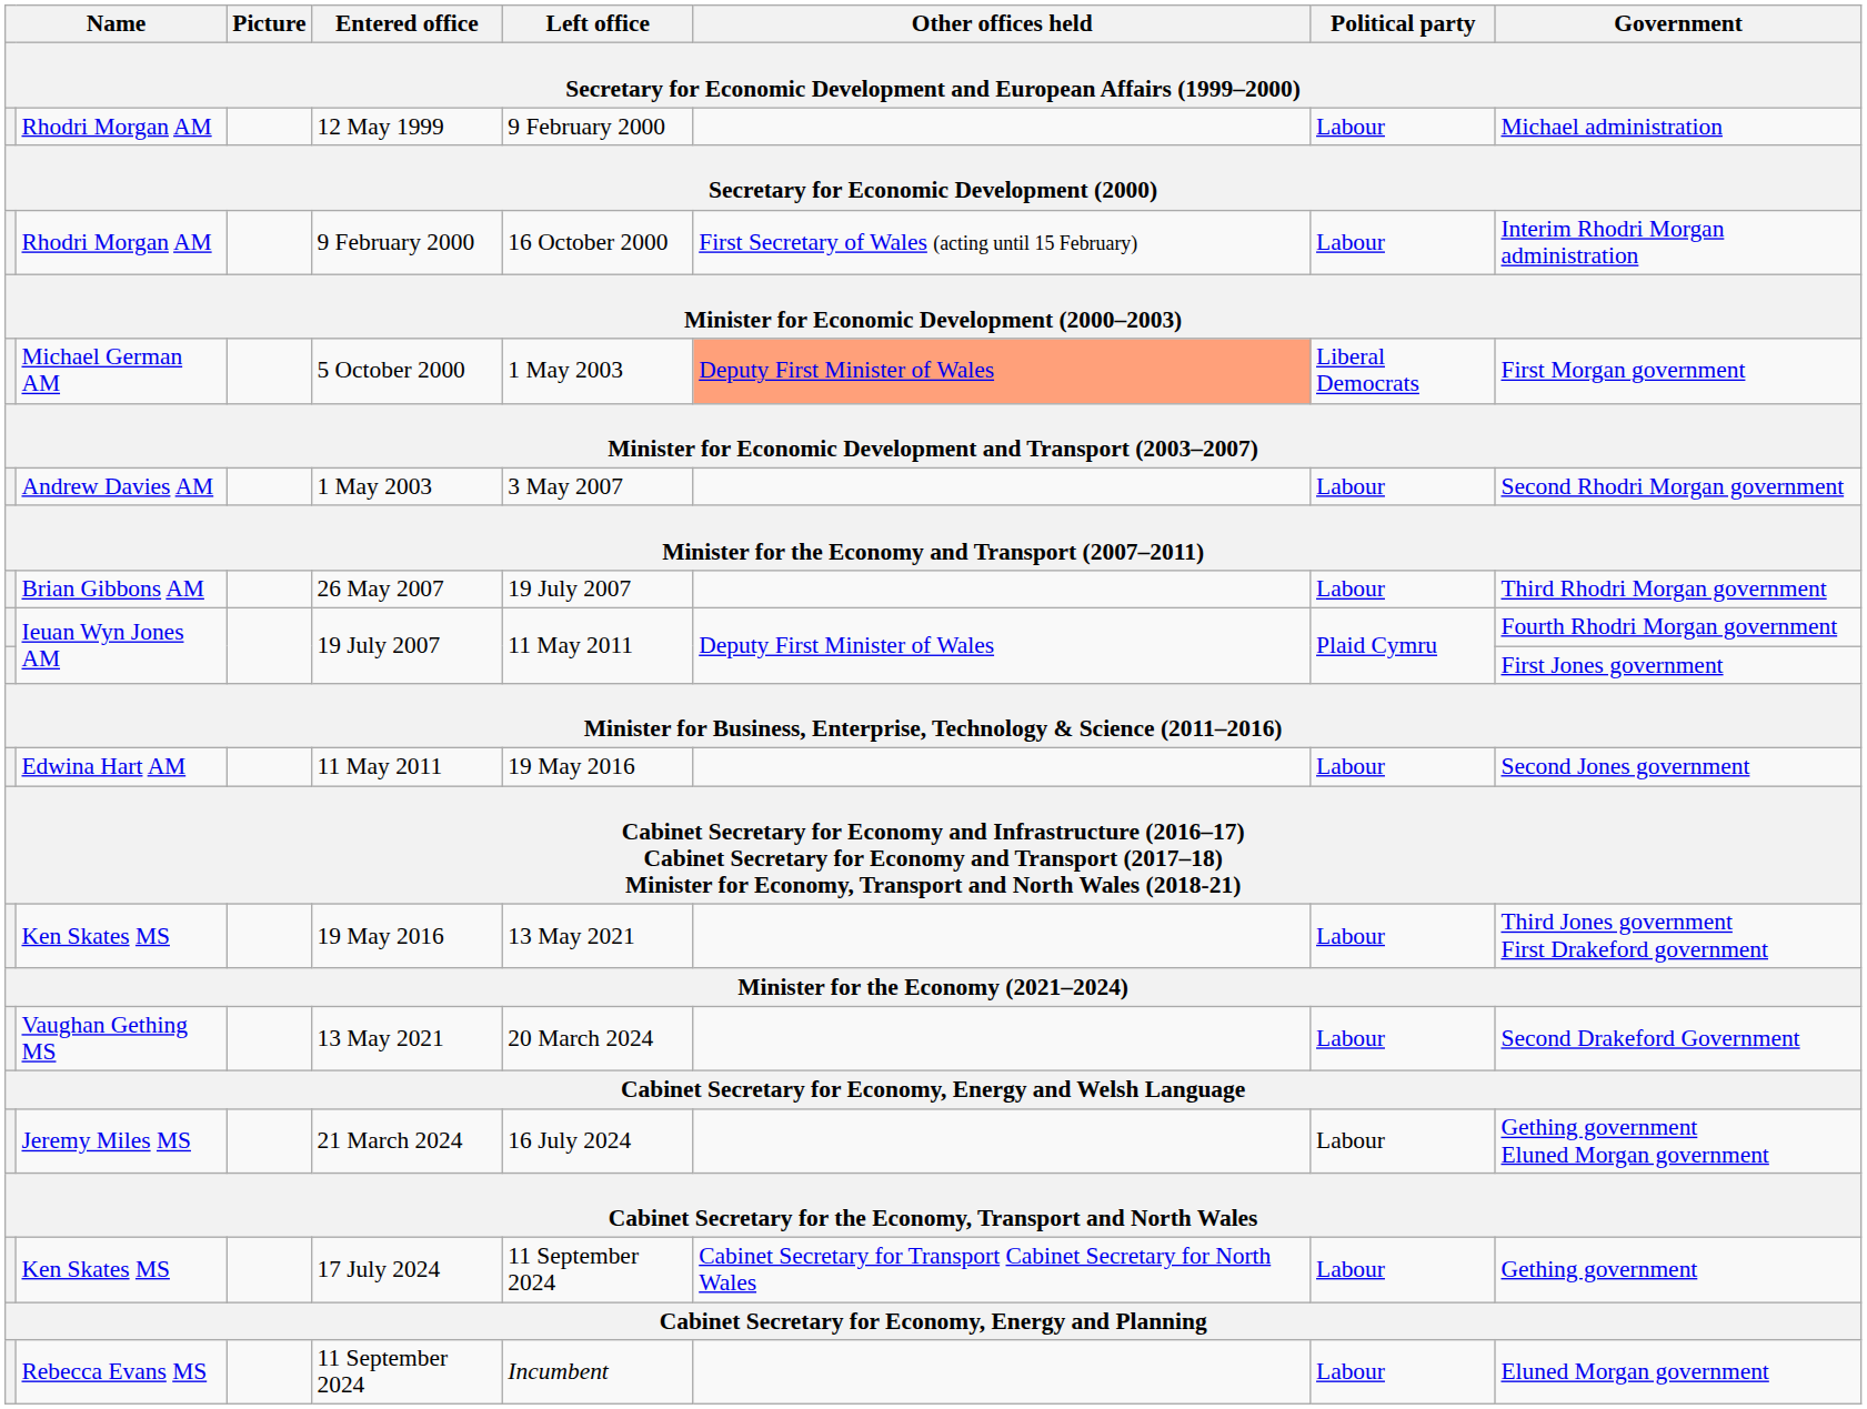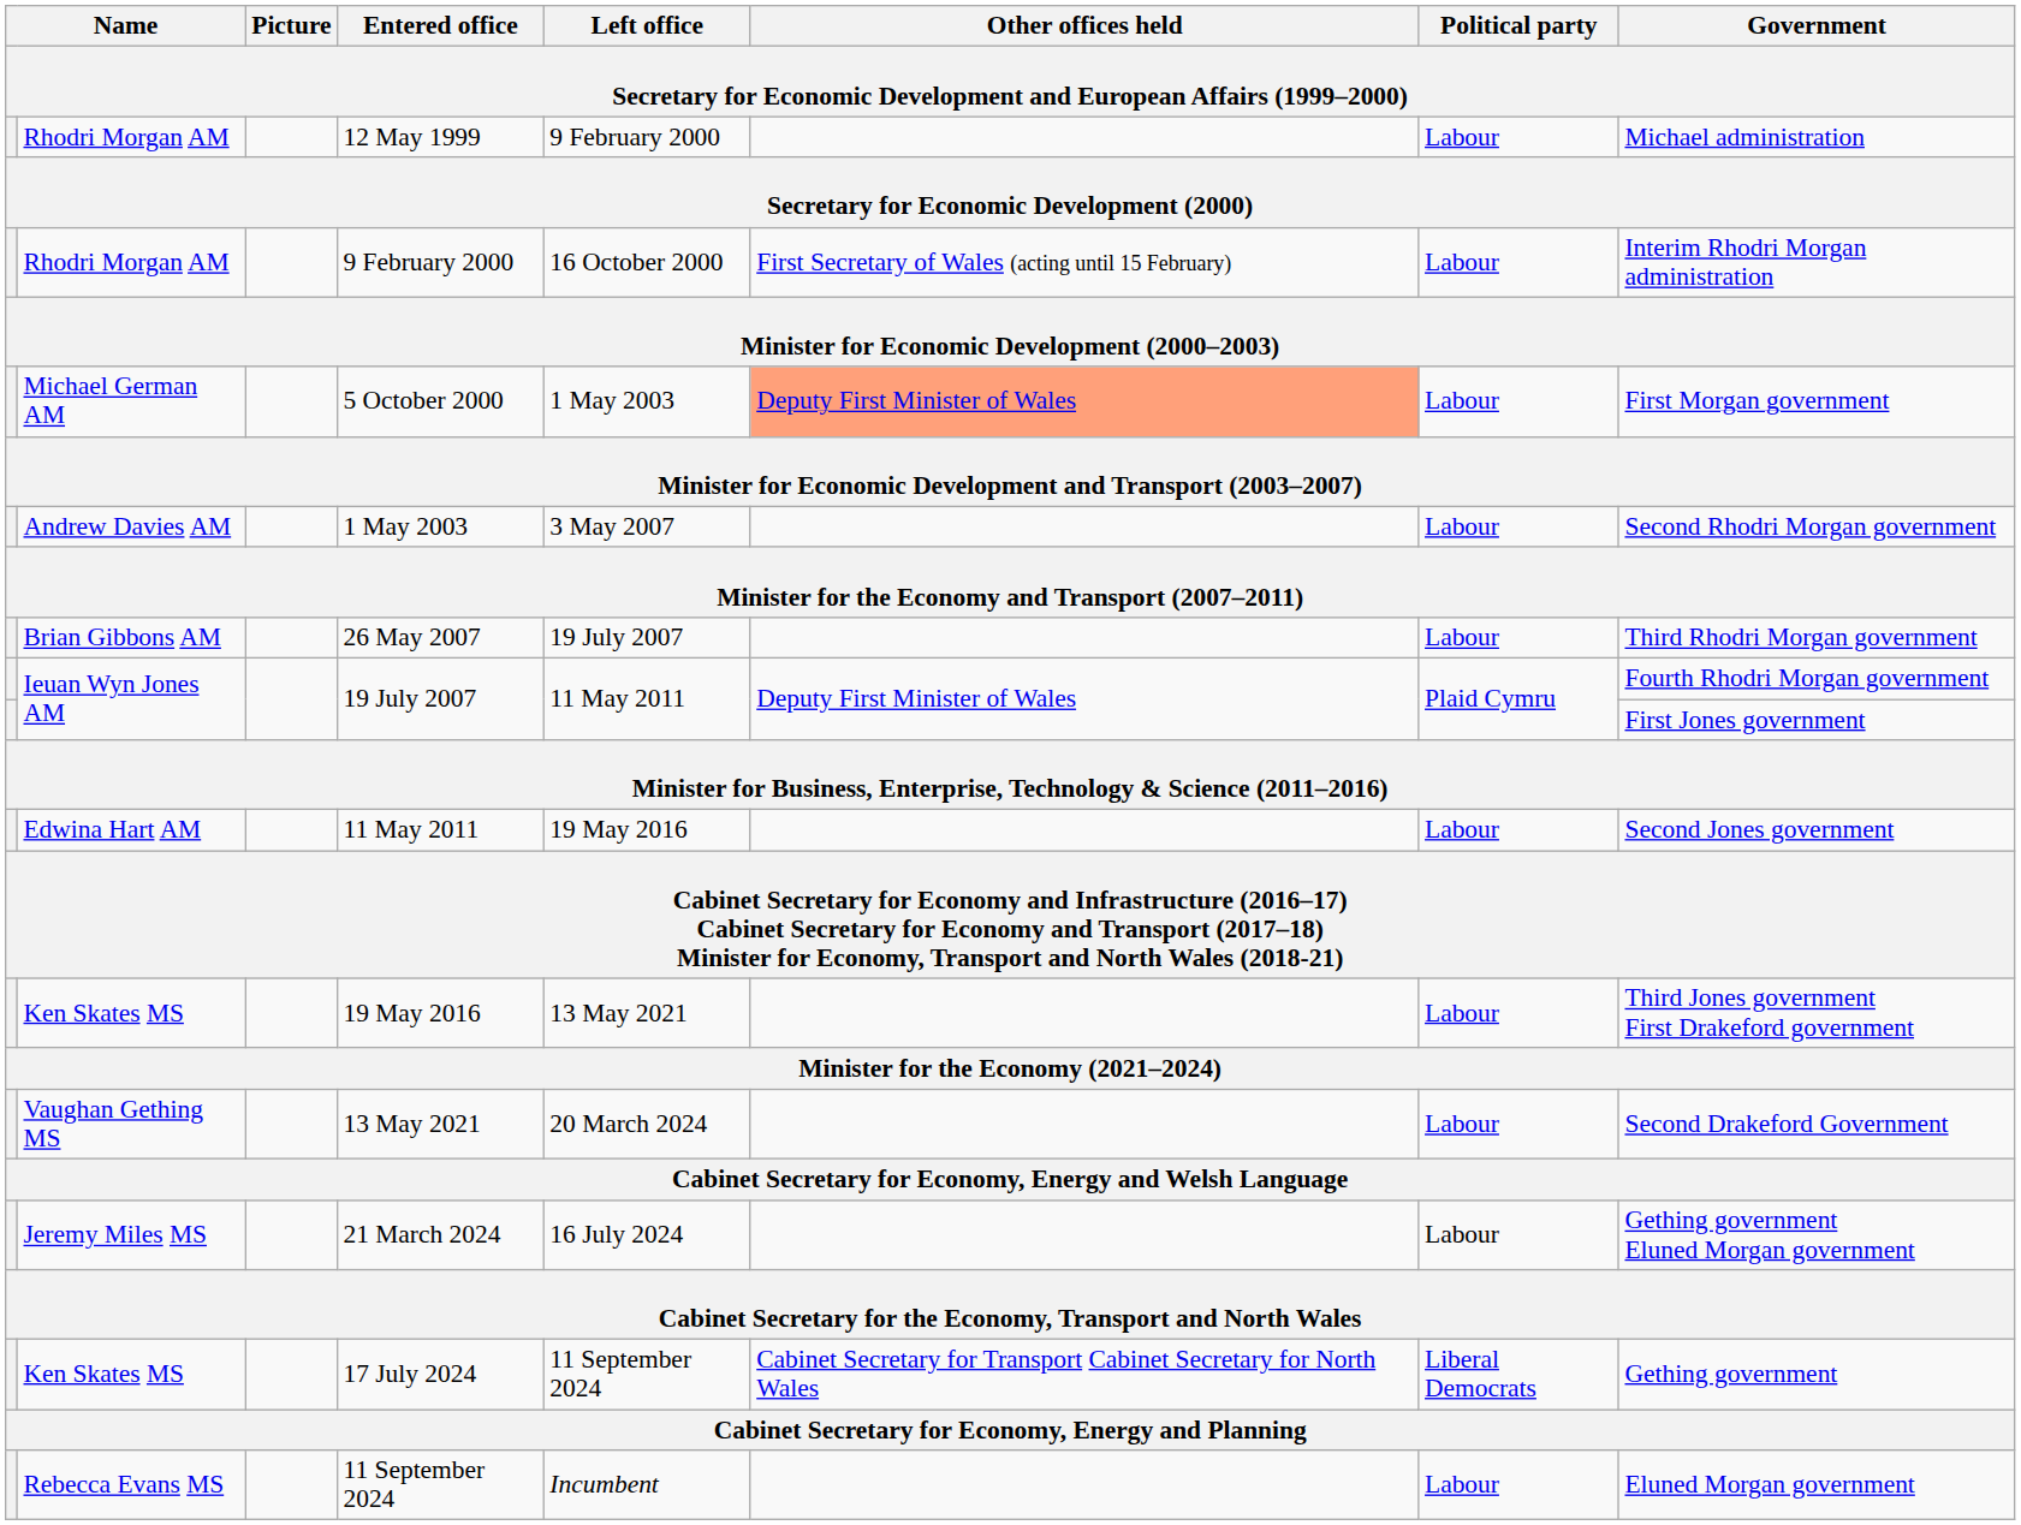5 October 2000 | Political party: Liberal Democrats -> Labour
17 July 2024 | Political party: Labour -> Liberal Democrats
